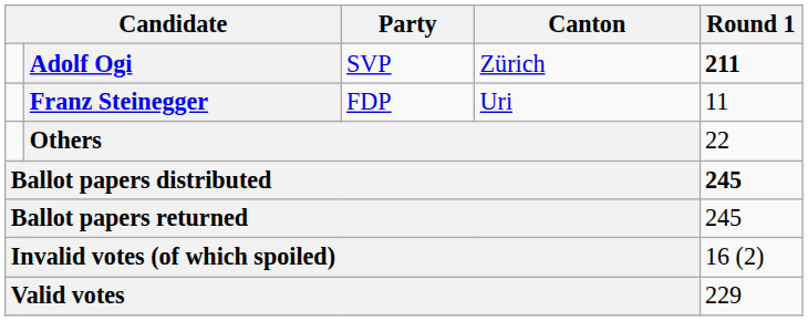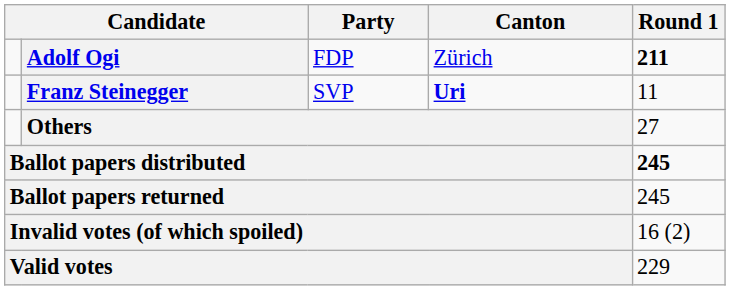Adolf Ogi | Party: SVP -> FDP
Franz Steinegger | Party: FDP -> SVP
Franz Steinegger | Canton: normal -> bold
Others | Round 1: 22 -> 27
